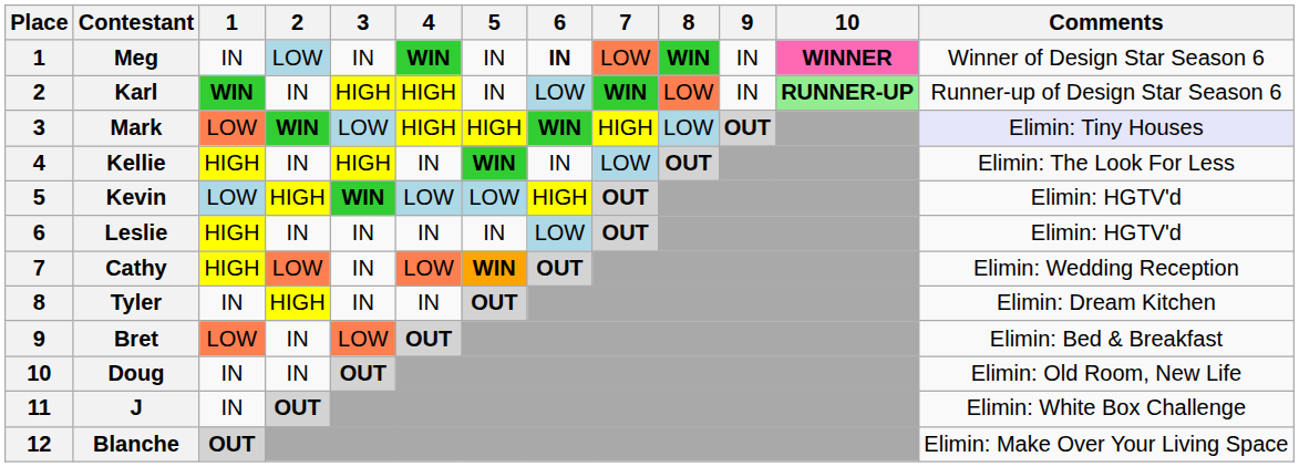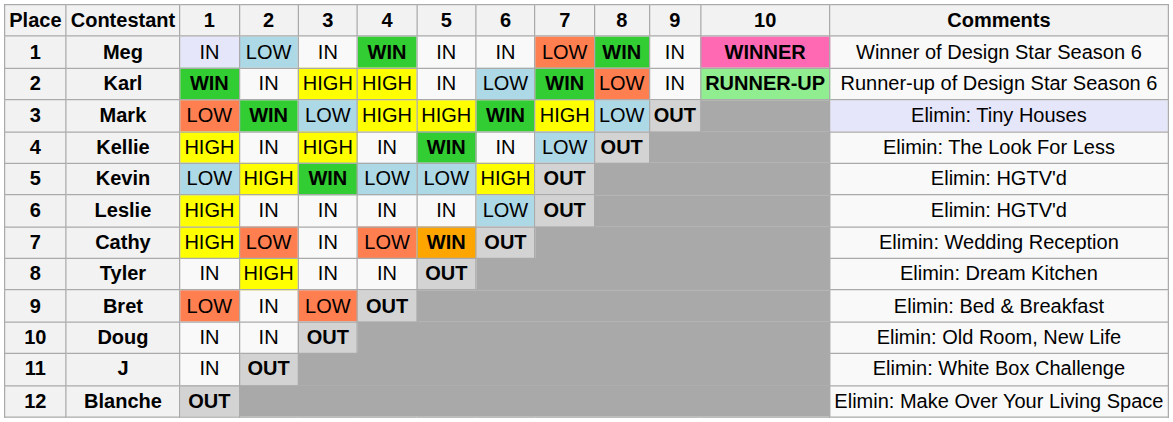Meg | 1: no background -> lavender background
Meg | 6: bold -> normal
